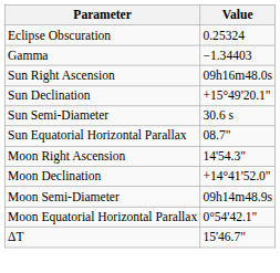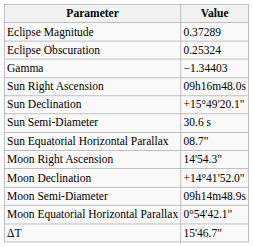+ row: Eclipse Magnitude | 0.37289
